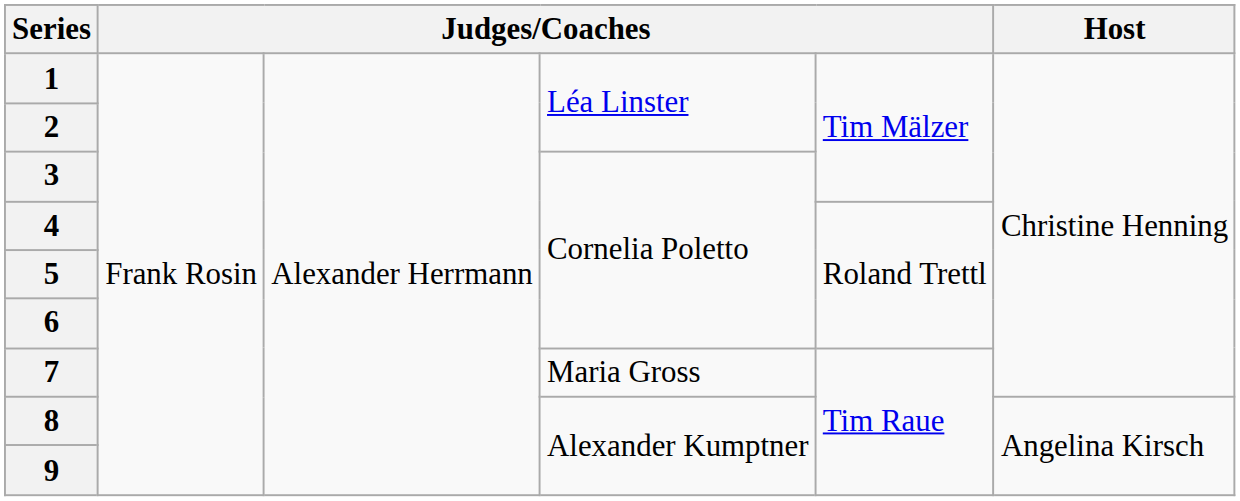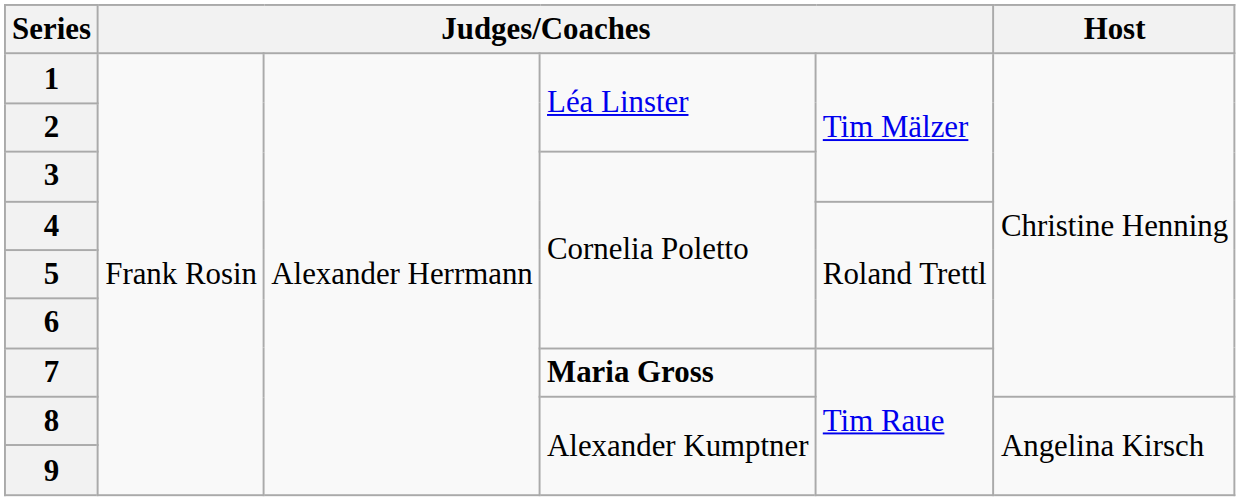7 | column 4: normal -> bold
